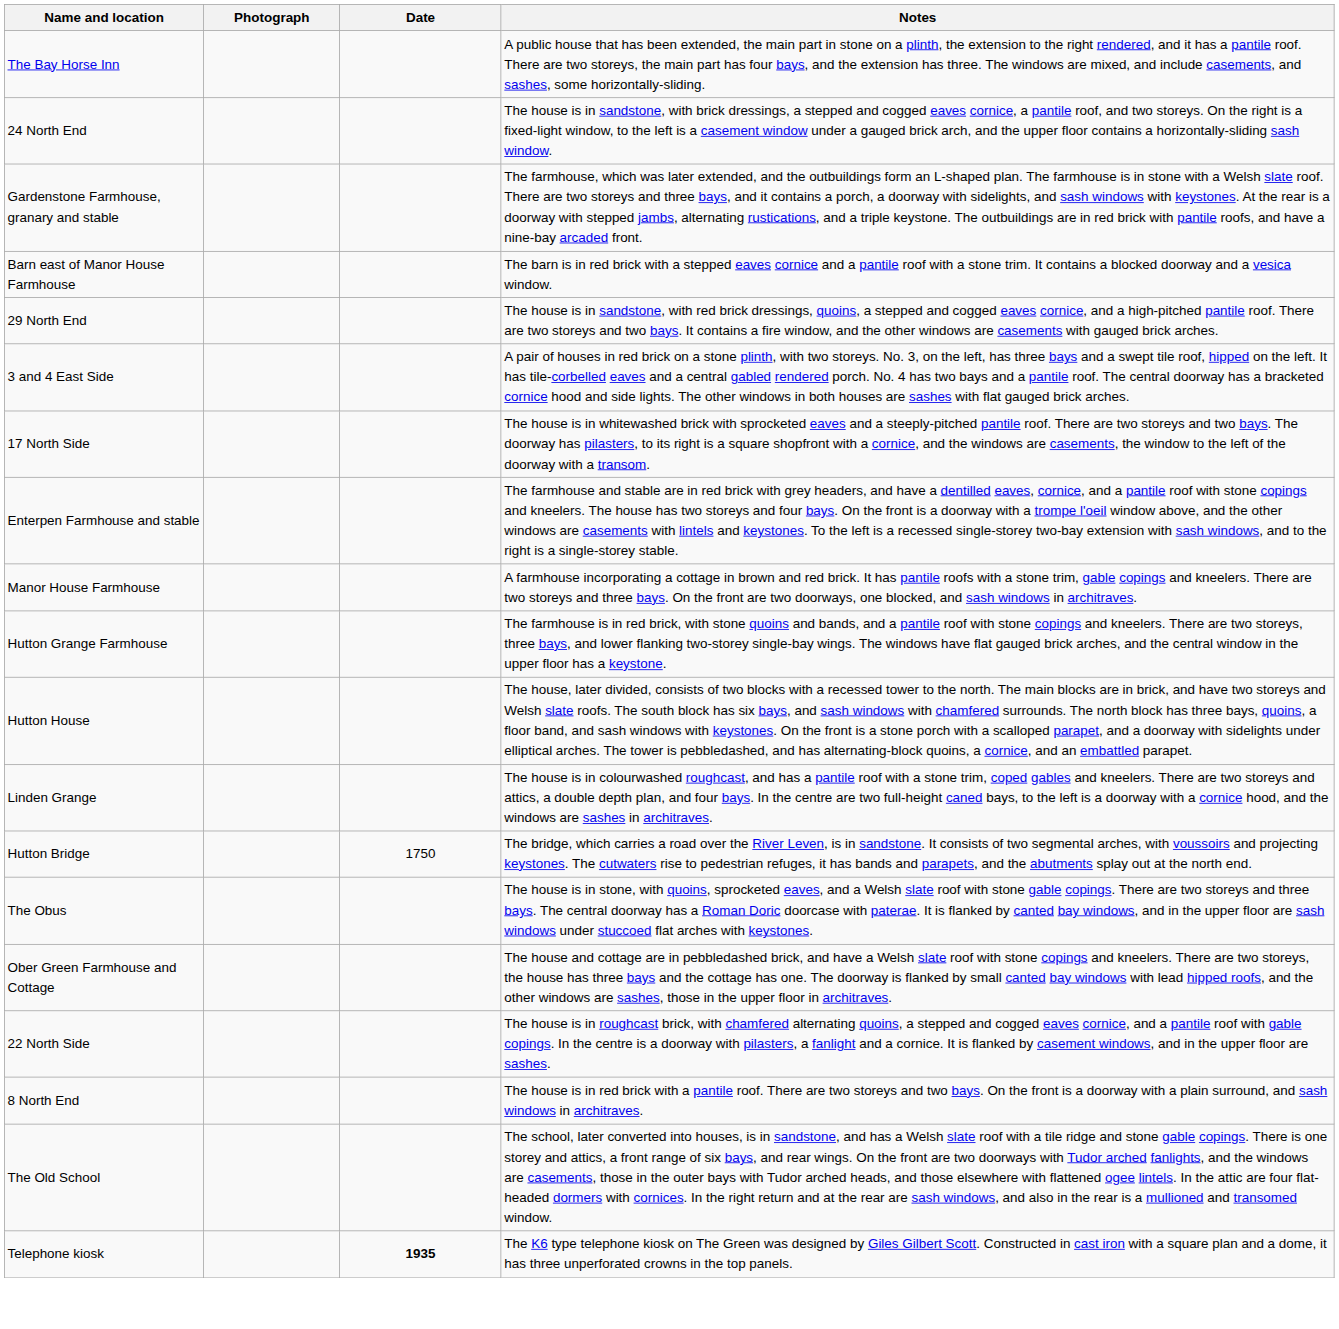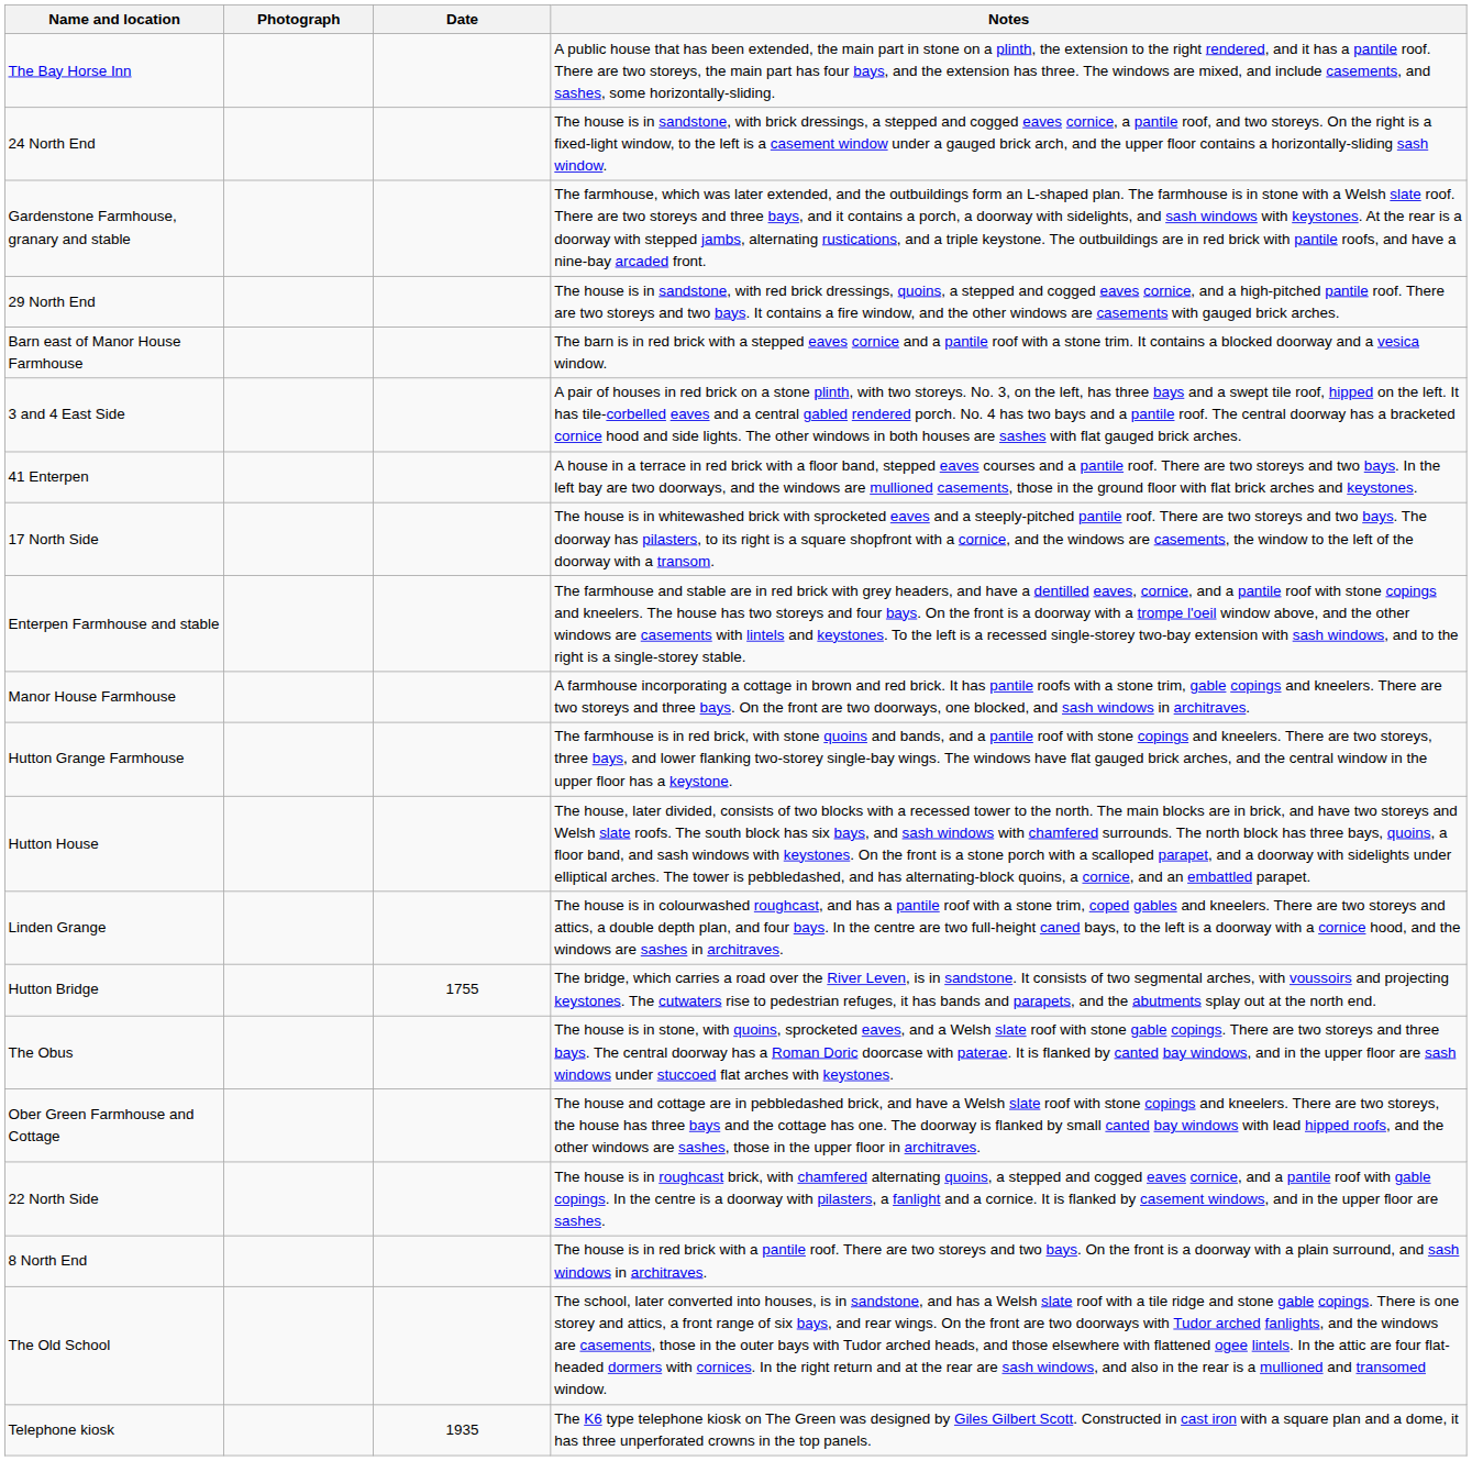rows swapped: 29 North End <-> Barn east of Manor House Farmhouse
+ row: 41 Enterpen | A house in a terrace in red brick with a floor band, stepped eaves courses and a pantile roof. There are two storeys and two bays. In the left bay are two doorways, and the windows are mullioned casements, those in the ground floor with flat brick arches and keystones.
Hutton Bridge | Date: 1750 -> 1755
Telephone kiosk | Date: bold -> normal
